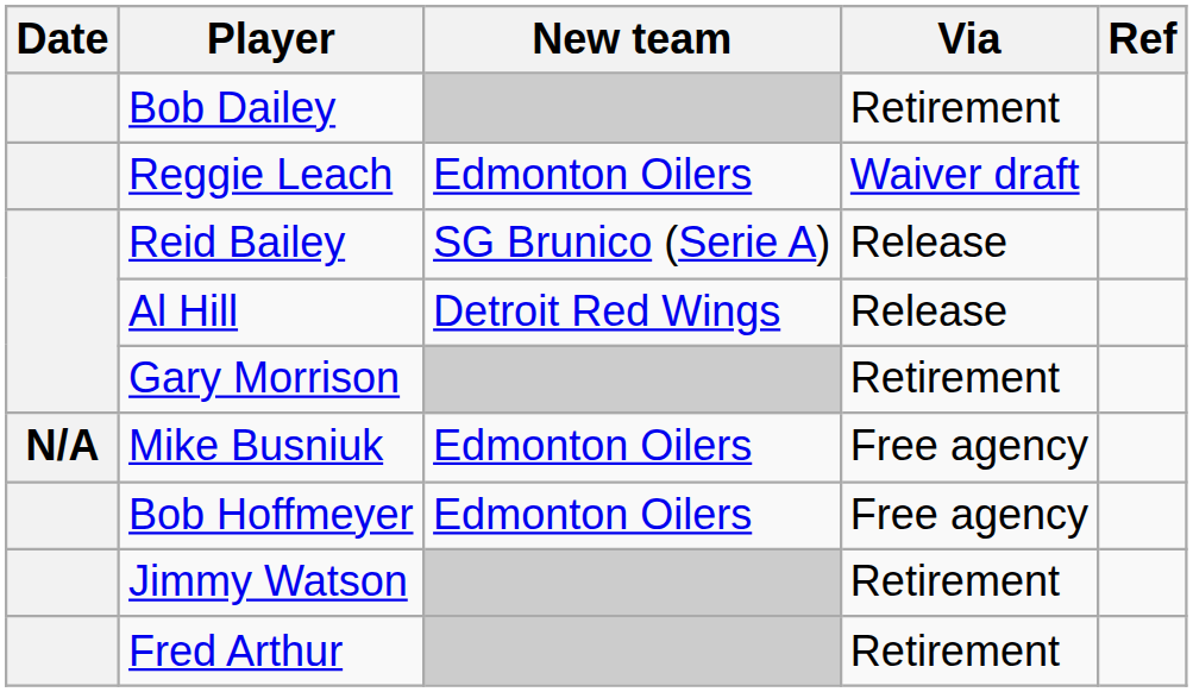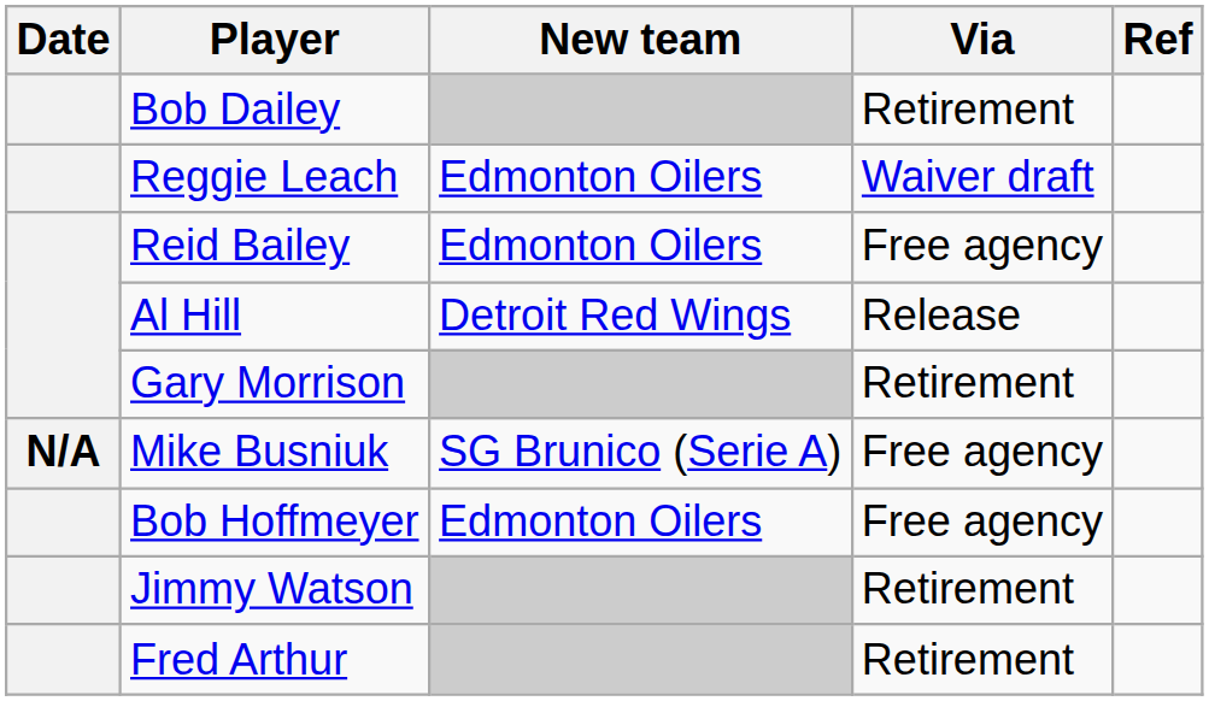Reid Bailey | New team: SG Brunico (Serie A) -> Edmonton Oilers
Reid Bailey | Via: Release -> Free agency
Mike Busniuk | New team: Edmonton Oilers -> SG Brunico (Serie A)
